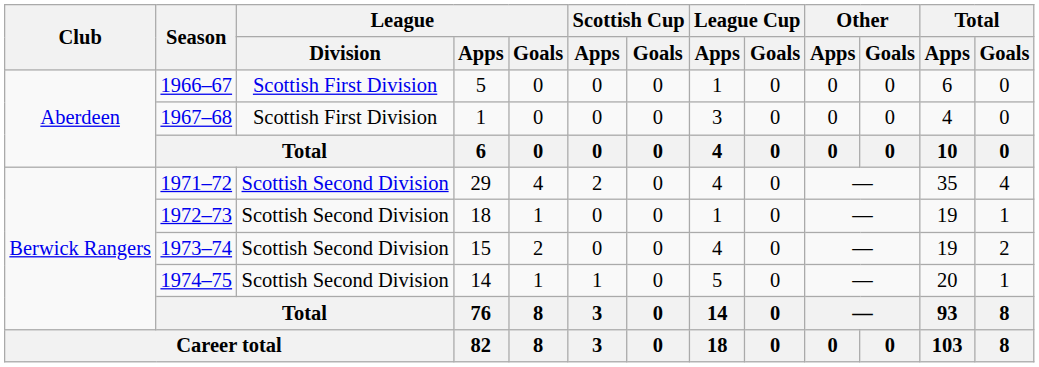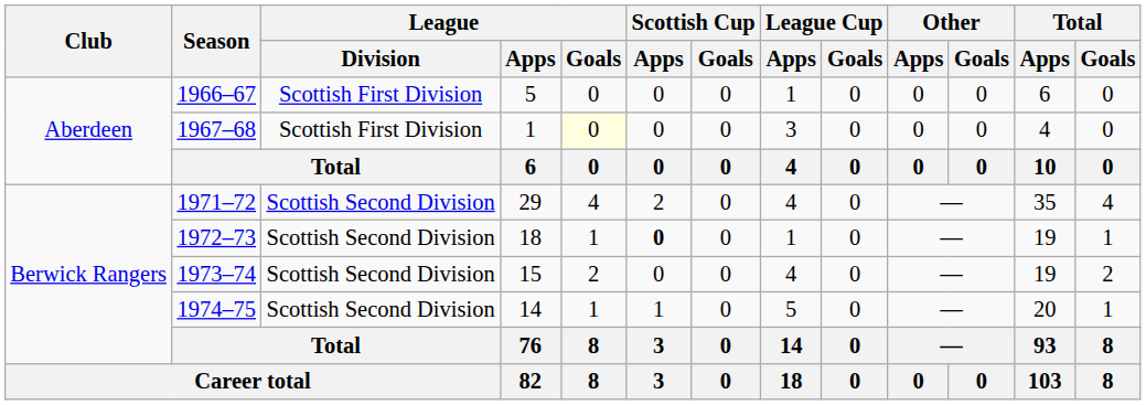1967–68 | League / Goals: no background -> lightyellow background
1972–73 | Scottish Cup / Apps: normal -> bold
